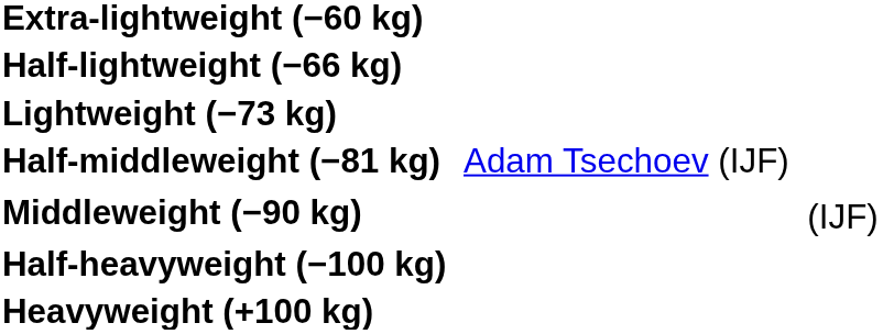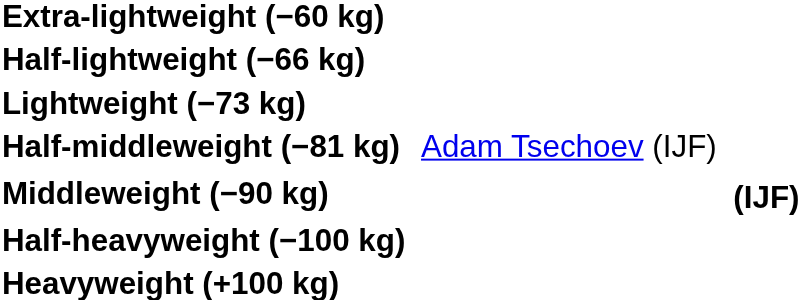Middleweight (−90 kg) / (IJF) | column 3: normal -> bold
